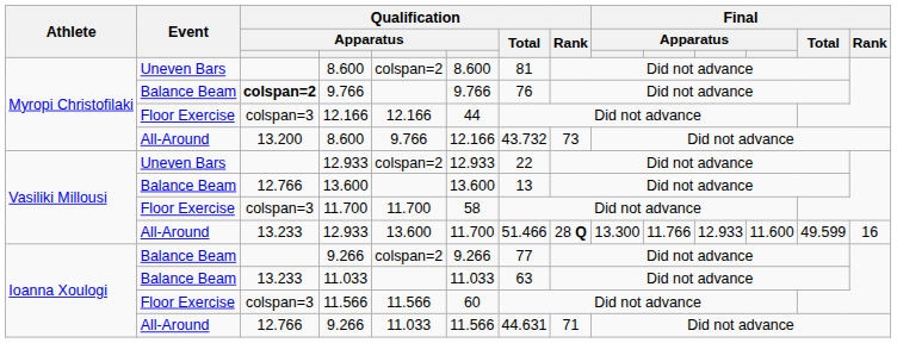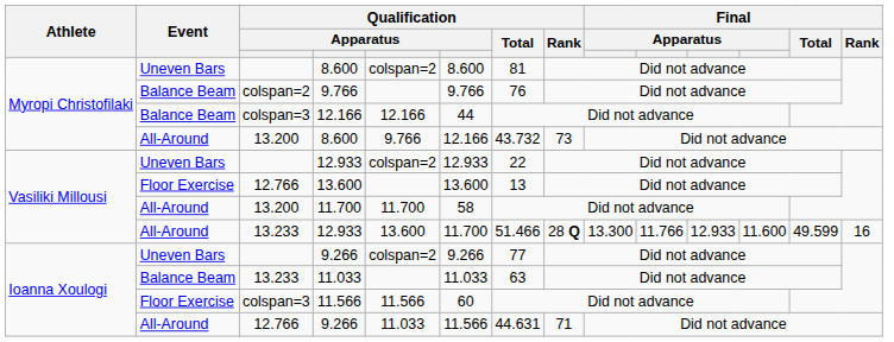row 5 | column 3: bold -> normal
row 6 | Event: Floor Exercise -> Balance Beam
row 9 | Event: Balance Beam -> Floor Exercise
row 10 | Event: Floor Exercise -> All-Around
row 10 | column 3: colspan=3 -> 13.200
row 12 | Event: Balance Beam -> Uneven Bars
